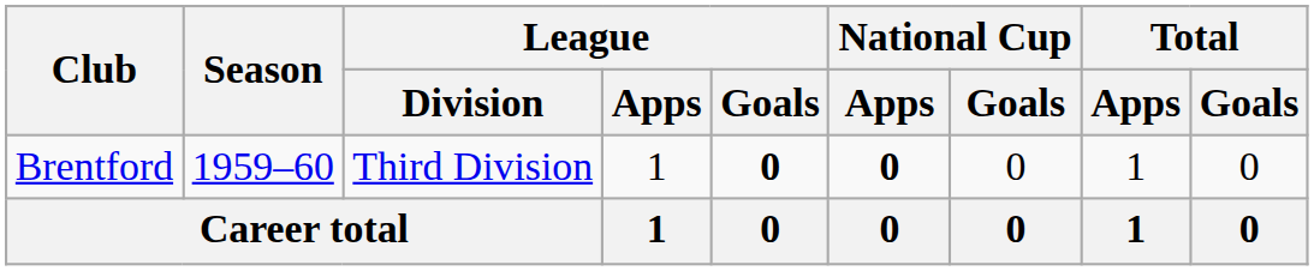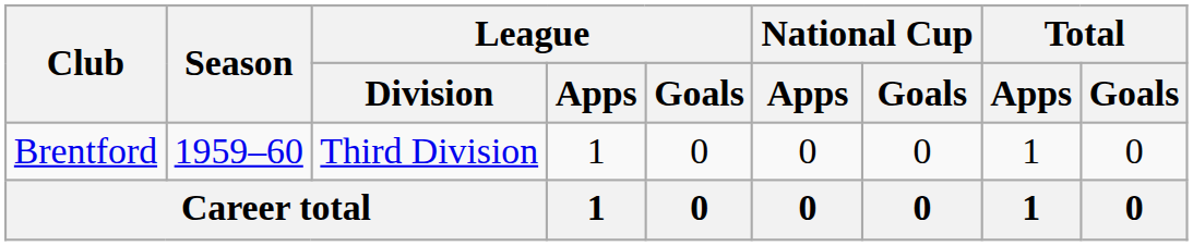Brentford | League / Goals: bold -> normal
Brentford | National Cup / Apps: bold -> normal
